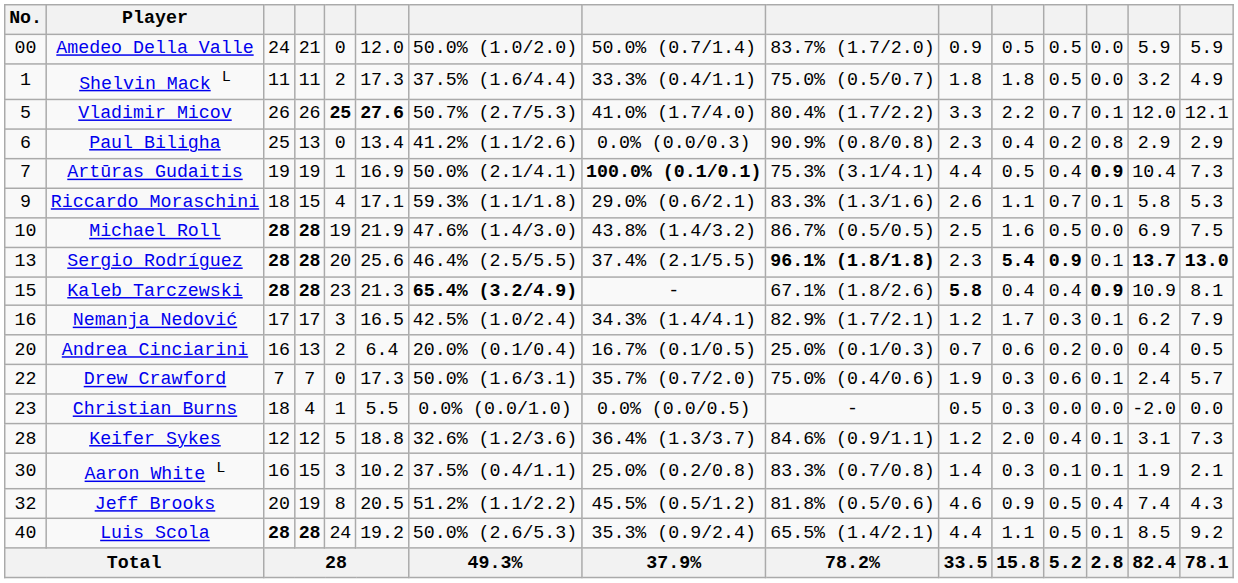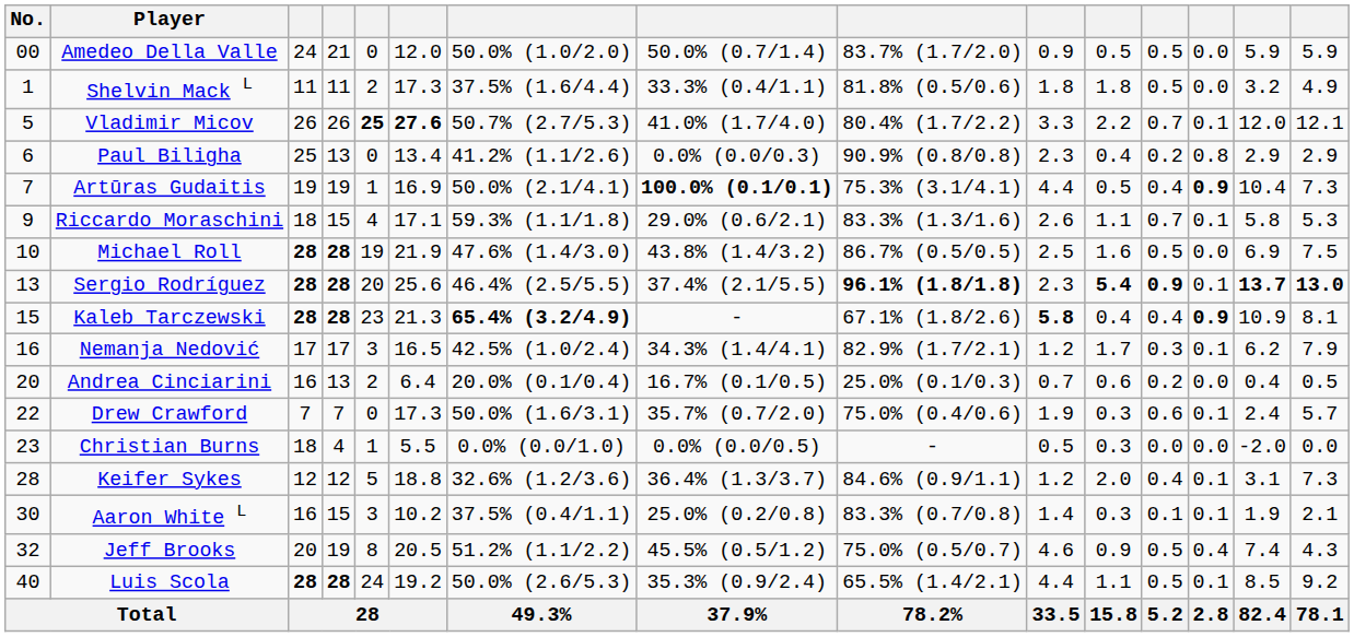Shelvin Mack L | column 9: 75.0% (0.5/0.7) -> 81.8% (0.5/0.6)
Jeff Brooks | column 9: 81.8% (0.5/0.6) -> 75.0% (0.5/0.7)
